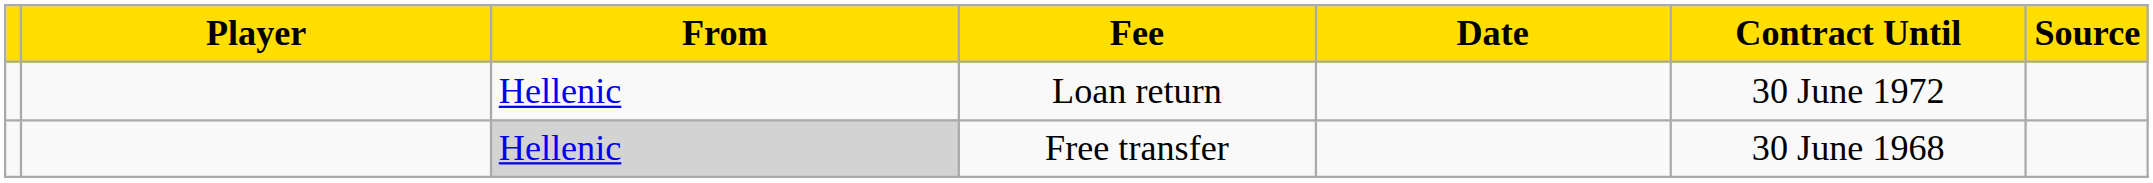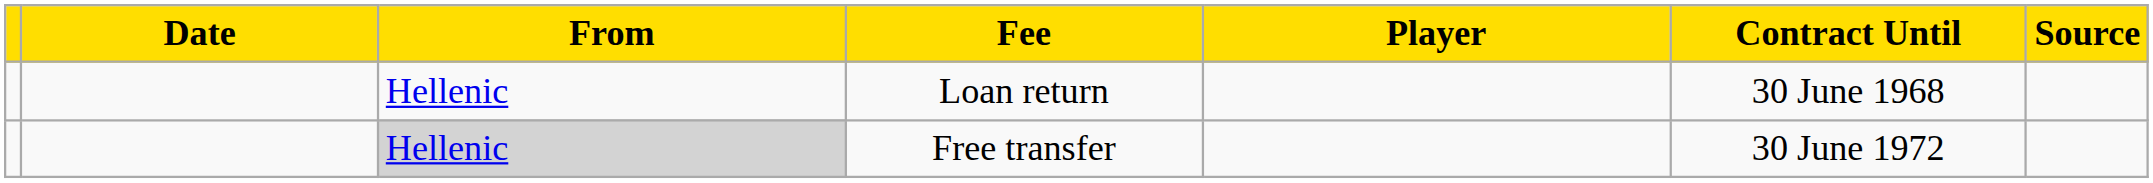columns swapped: Player <-> Date
Loan return | Contract Until: 30 June 1972 -> 30 June 1968
Free transfer | Contract Until: 30 June 1968 -> 30 June 1972
